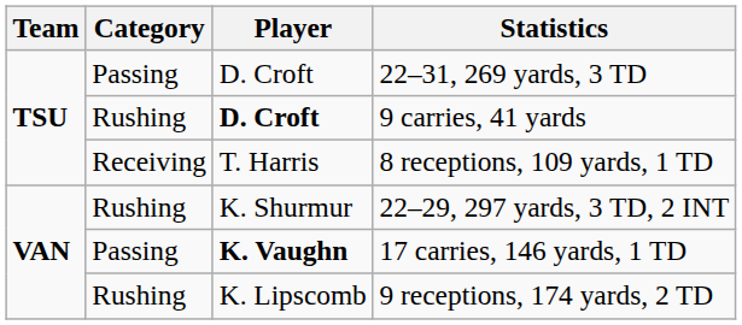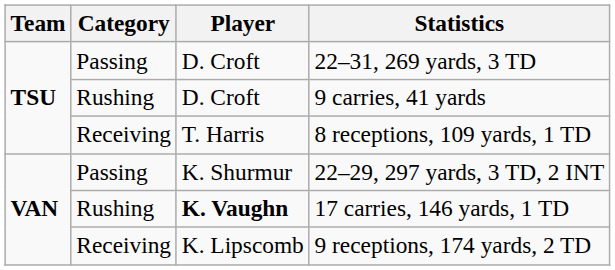9 carries, 41 yards | Player: bold -> normal
22–29, 297 yards, 3 TD, 2 INT | Category: Rushing -> Passing
17 carries, 146 yards, 1 TD | Category: Passing -> Rushing
9 receptions, 174 yards, 2 TD | Category: Rushing -> Receiving
